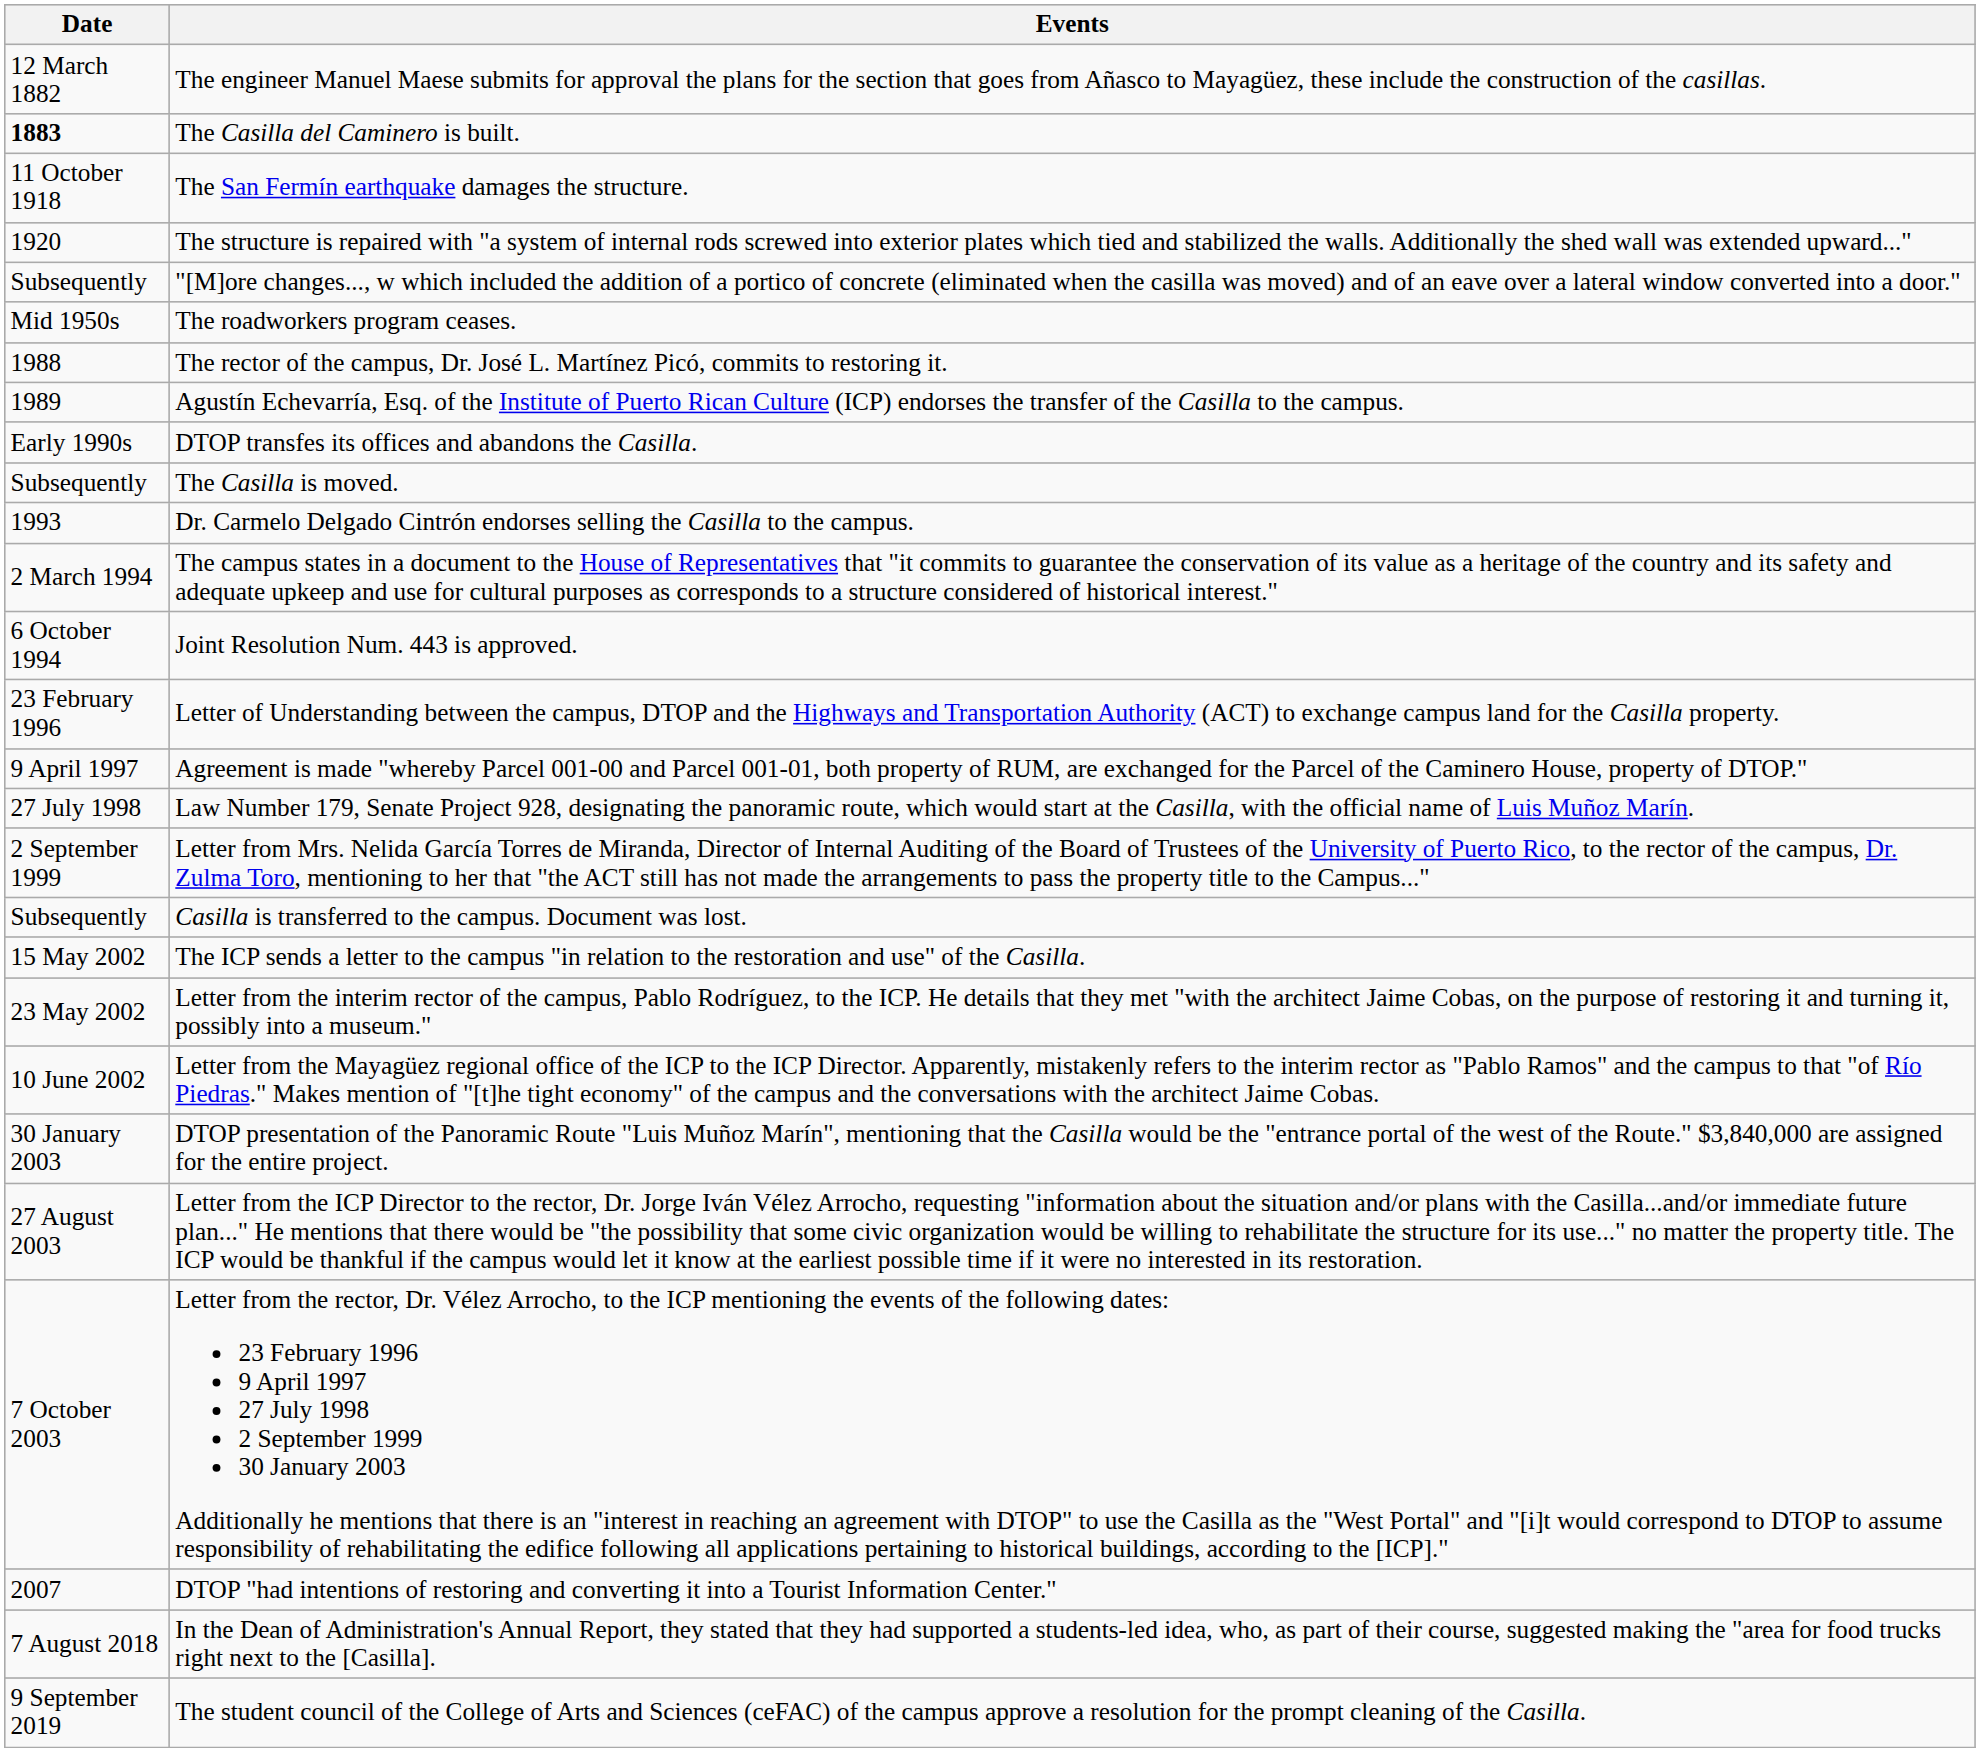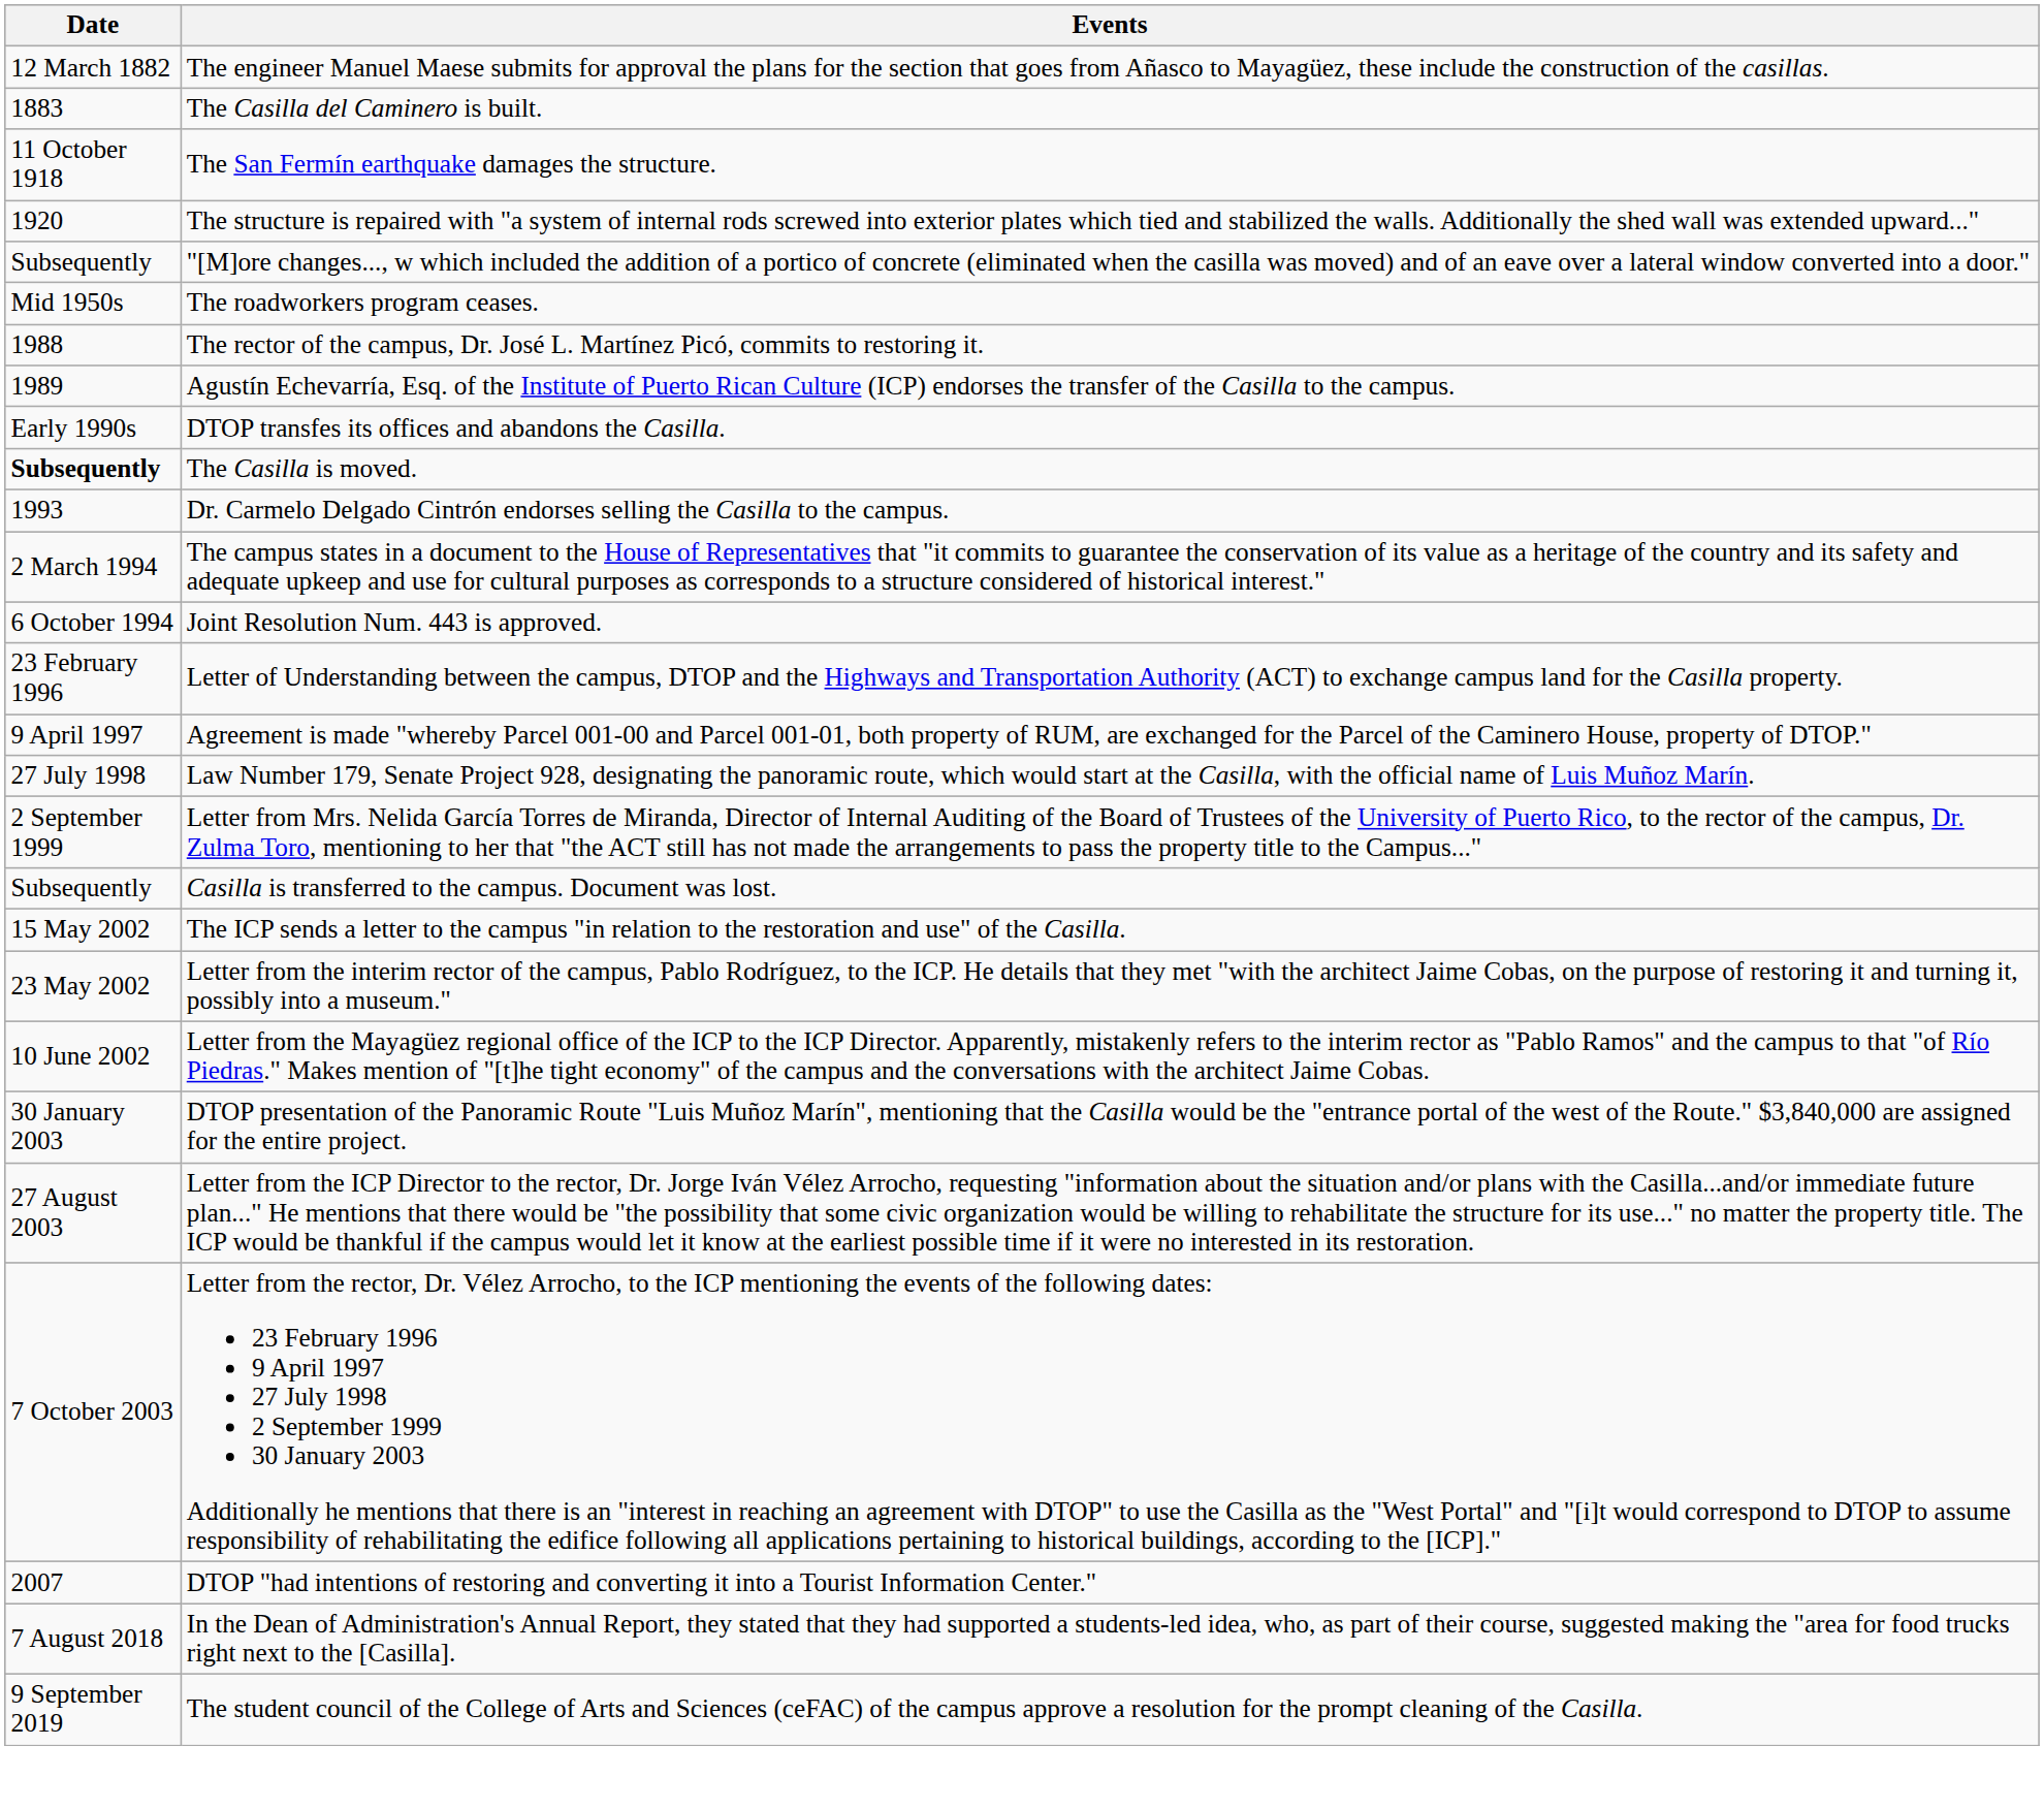The Casilla del Caminero is built. | Date: bold -> normal
The Casilla is moved. | Date: normal -> bold
